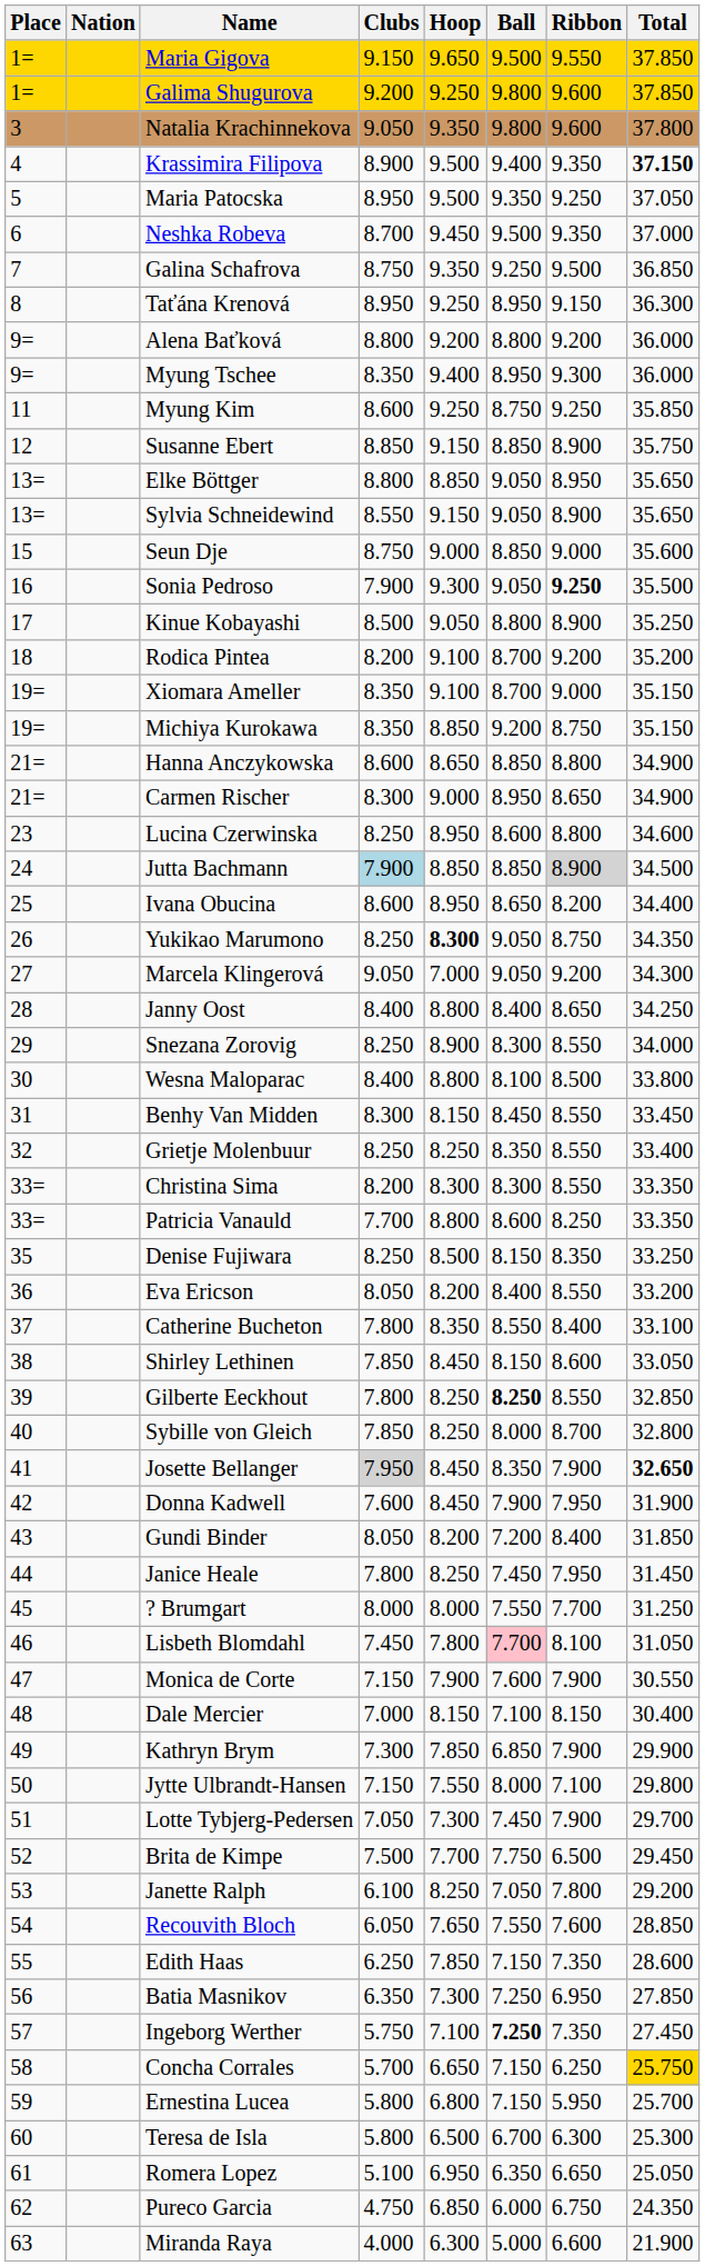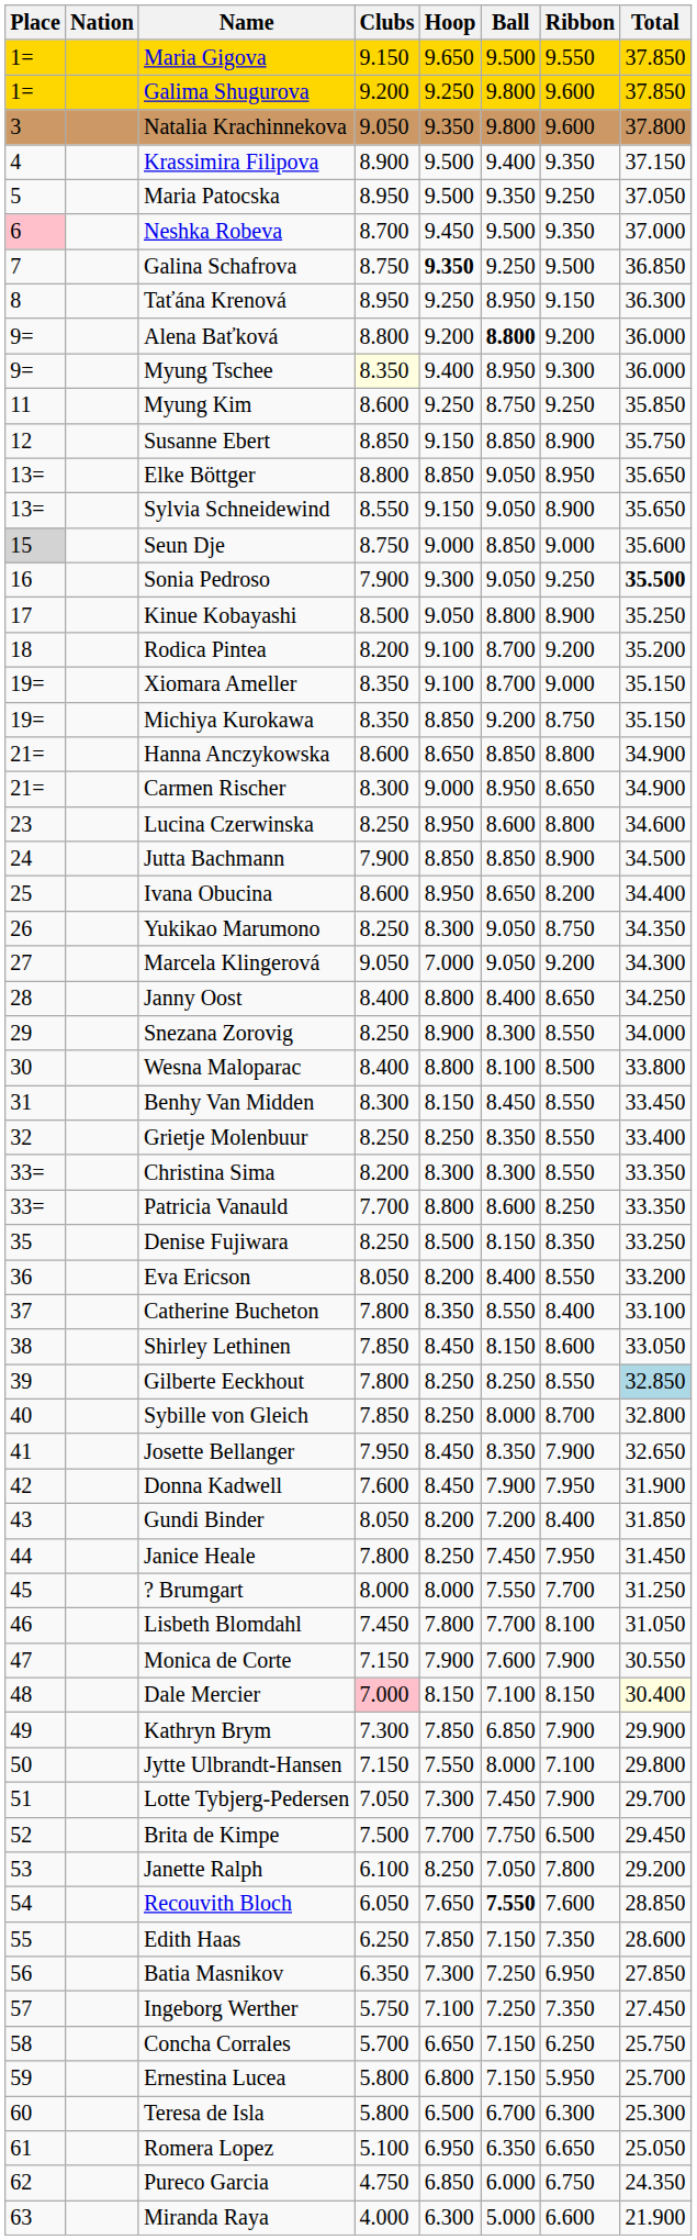Krassimira Filipova | Total: bold -> normal
Neshka Robeva | Place: no background -> pink background
Galina Schafrova | Hoop: normal -> bold
Alena Baťková | Ball: normal -> bold
Myung Tschee | Clubs: no background -> lightyellow background
Seun Dje | Place: no background -> lightgrey background
Sonia Pedroso | Ribbon: bold -> normal
Sonia Pedroso | Total: normal -> bold
Jutta Bachmann | Clubs: lightblue background -> no background
Jutta Bachmann | Ribbon: lightgrey background -> no background
Yukikao Marumono | Hoop: bold -> normal
Gilberte Eeckhout | Ball: bold -> normal
Gilberte Eeckhout | Total: no background -> lightblue background
Josette Bellanger | Clubs: lightgrey background -> no background
Josette Bellanger | Total: bold -> normal
Lisbeth Blomdahl | Ball: pink background -> no background
Dale Mercier | Clubs: no background -> pink background
Dale Mercier | Total: no background -> lightyellow background
Recouvith Bloch | Ball: normal -> bold
Ingeborg Werther | Ball: bold -> normal
Concha Corrales | Total: gold background -> no background
